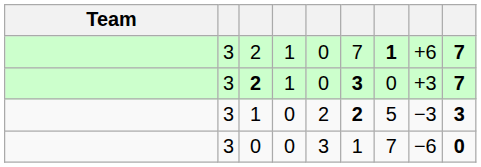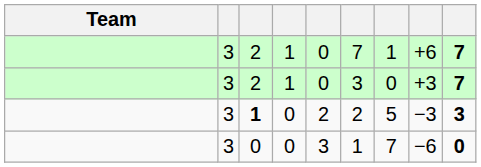row 2 | column 7: bold -> normal
row 3 | column 3: bold -> normal
row 3 | column 6: bold -> normal
row 4 | column 3: normal -> bold
row 4 | column 6: bold -> normal
